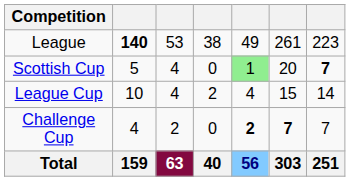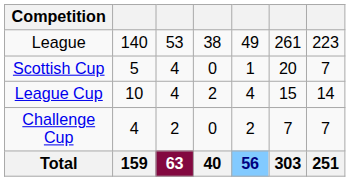League | column 2: bold -> normal
Scottish Cup | column 5: lightgreen background -> no background
Scottish Cup | column 7: bold -> normal
Challenge Cup | column 5: bold -> normal
Challenge Cup | column 6: bold -> normal
